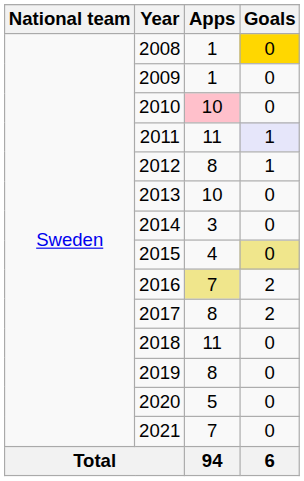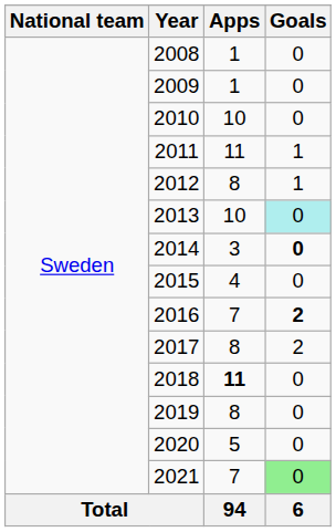2008 | Goals: gold background -> no background
2010 | Apps: pink background -> no background
2011 | Goals: lavender background -> no background
2013 | Goals: no background -> paleturquoise background
2014 | Goals: normal -> bold
2015 | Goals: khaki background -> no background
2016 | Apps: khaki background -> no background
2016 | Goals: normal -> bold
2018 | Apps: normal -> bold
2021 | Goals: no background -> lightgreen background
